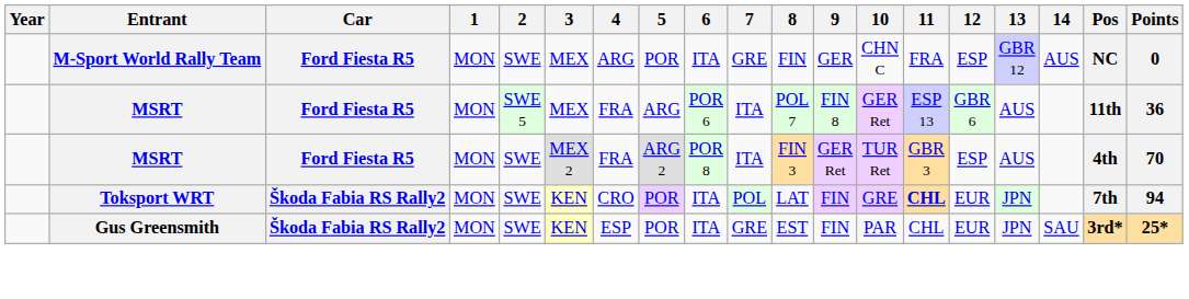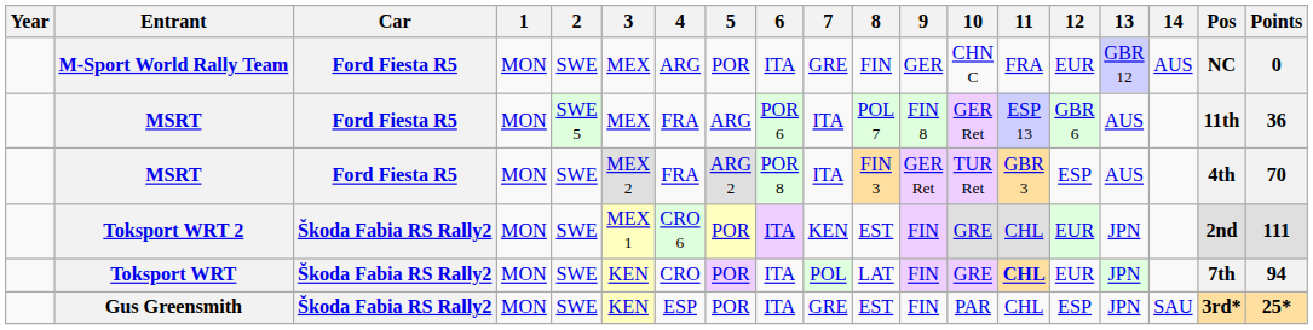M-Sport World Rally Team | 12: ESP -> EUR
+ row: Toksport WRT 2 | Škoda Fabia RS Rally2 | MON | SWE | MEX 1 | CRO 6 | POR | ITA | KEN | EST | FIN | GRE | CHL | EUR | JPN | 2nd | 111
Gus Greensmith | 12: EUR -> ESP
